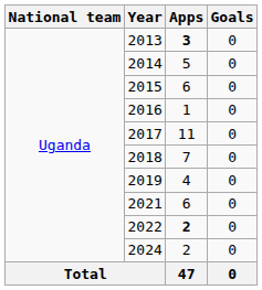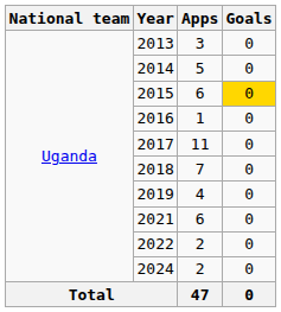2013 | Apps: bold -> normal
2015 | Goals: no background -> gold background
2022 | Apps: bold -> normal
